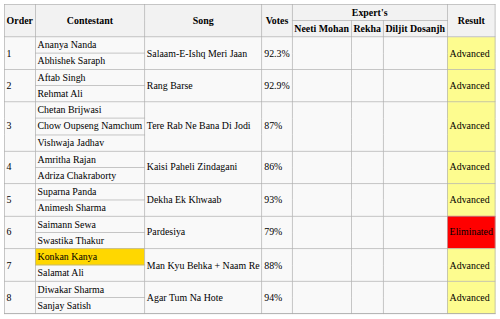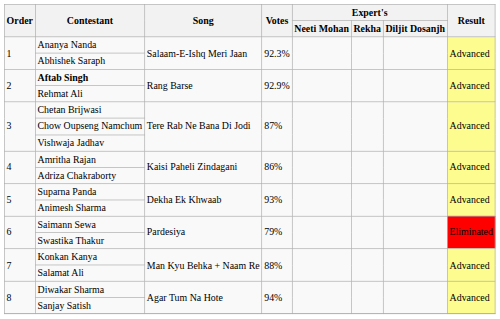Aftab Singh | Contestant: normal -> bold
Konkan Kanya | Contestant: gold background -> no background
